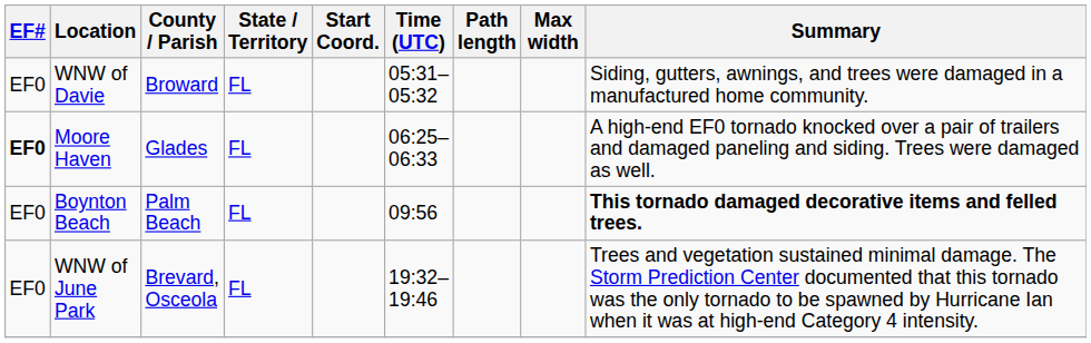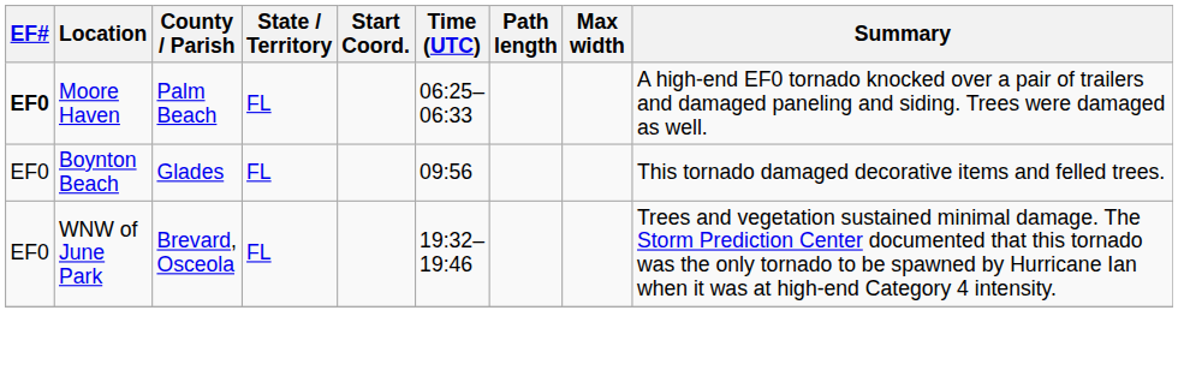- row: EF0 | WNW of Davie | Broward | FL | 05:31–05:32 | Siding, gutters, awnings, and trees were damaged in a manufactured home community.
Moore Haven | County / Parish: Glades -> Palm Beach
Boynton Beach | County / Parish: Palm Beach -> Glades
Boynton Beach | Summary: bold -> normal
